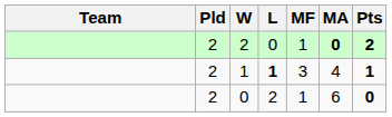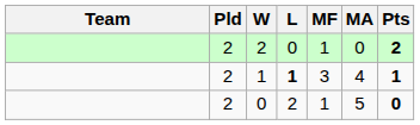row 2 | MA: bold -> normal
row 4 | MA: 6 -> 5
